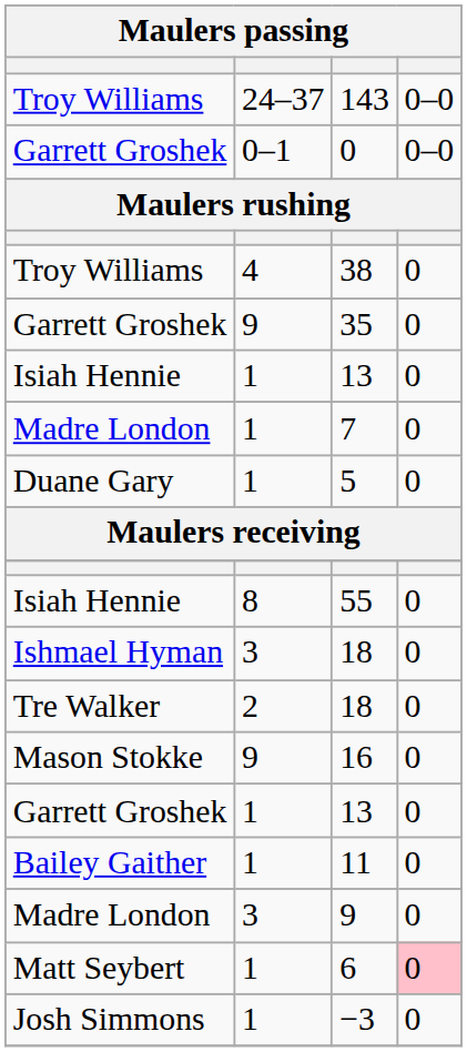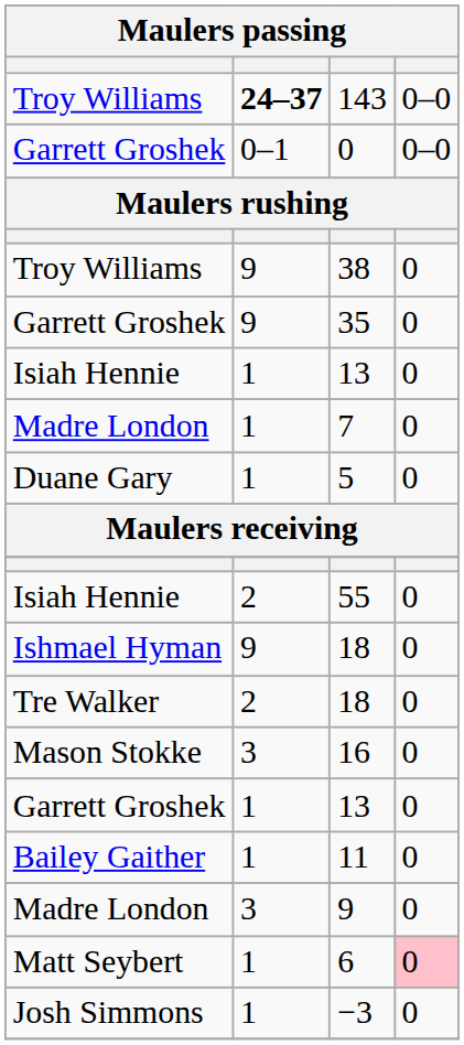143 | column 2: normal -> bold
38 | column 2: 4 -> 9
55 | column 2: 8 -> 2
Ishmael Hyman / 18 | column 2: 3 -> 9
16 | column 2: 9 -> 3
